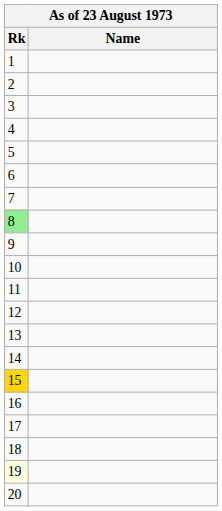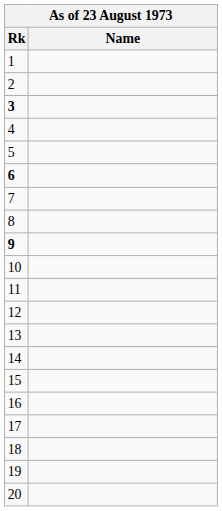3 | Rk: normal -> bold
6 | Rk: normal -> bold
8 | Rk: lightgreen background -> no background
9 | Rk: normal -> bold
15 | Rk: gold background -> no background
19 | Rk: lightyellow background -> no background
